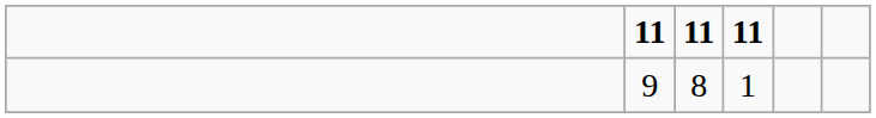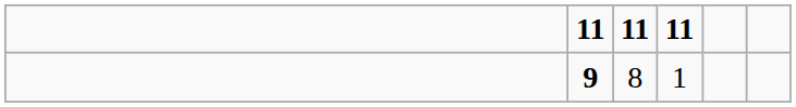row 2 | column 2: normal -> bold
